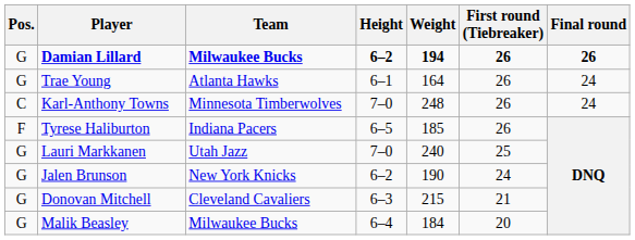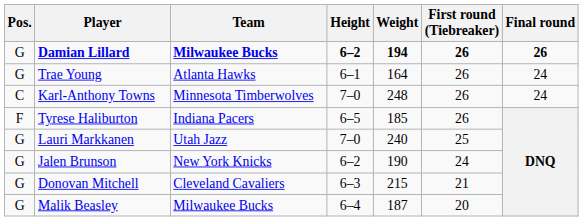Malik Beasley | Weight: 184 -> 187
